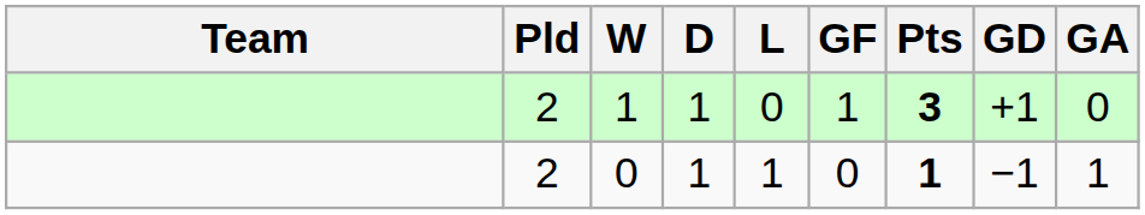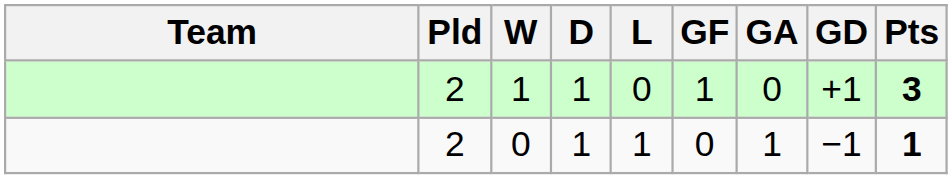columns swapped: GA <-> Pts
